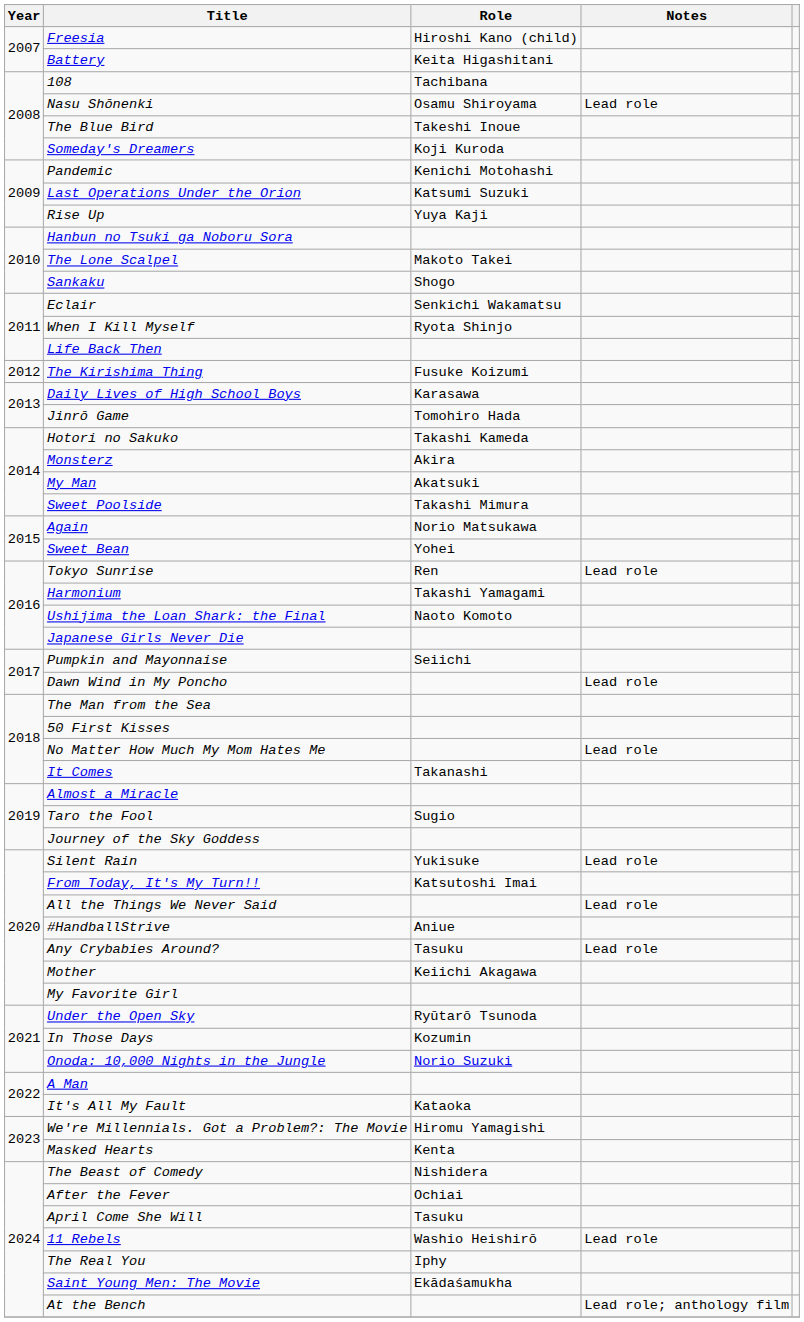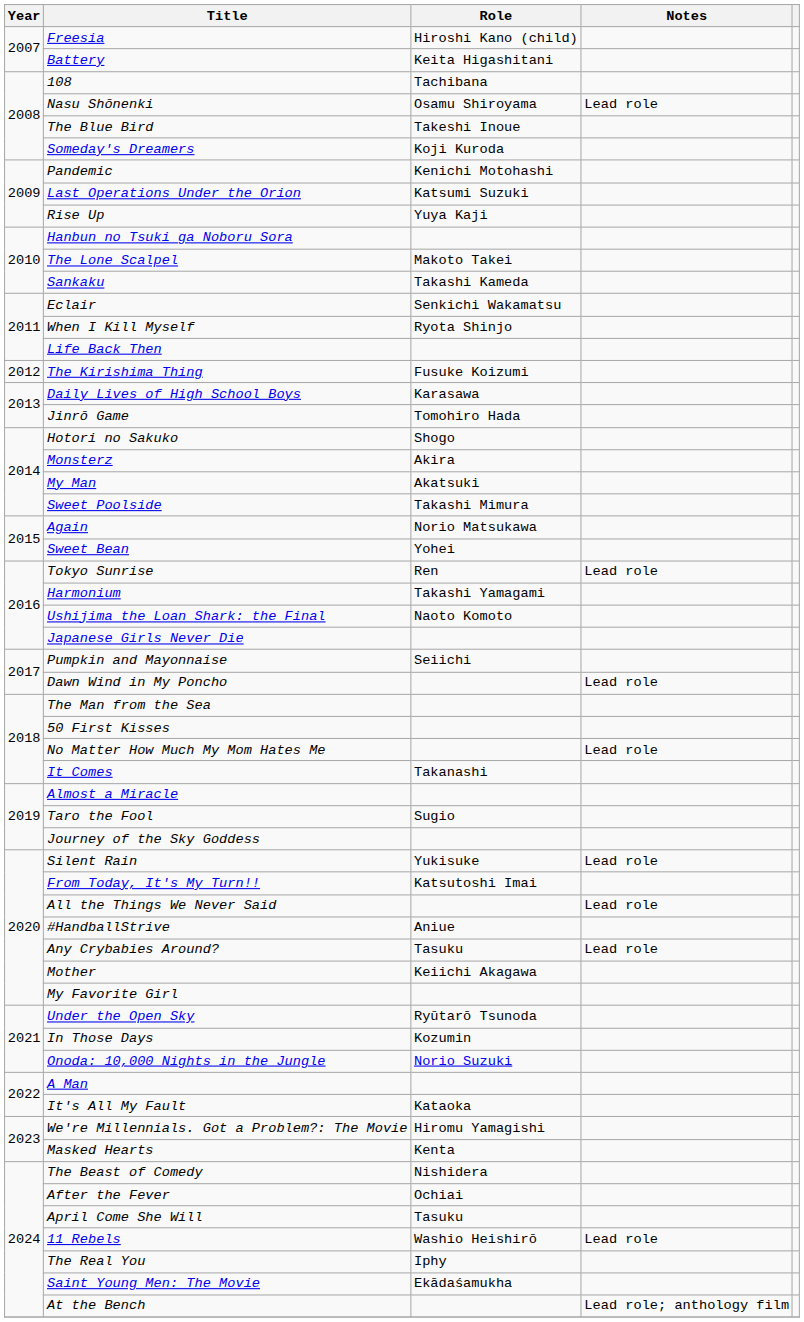Sankaku | Role: Shogo -> Takashi Kameda
Hotori no Sakuko | Role: Takashi Kameda -> Shogo
